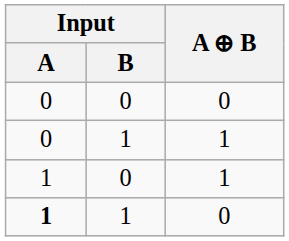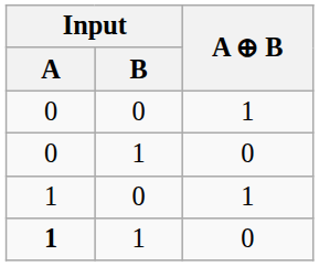row 3 | A ⊕ B: 0 -> 1
row 4 | A ⊕ B: 1 -> 0
